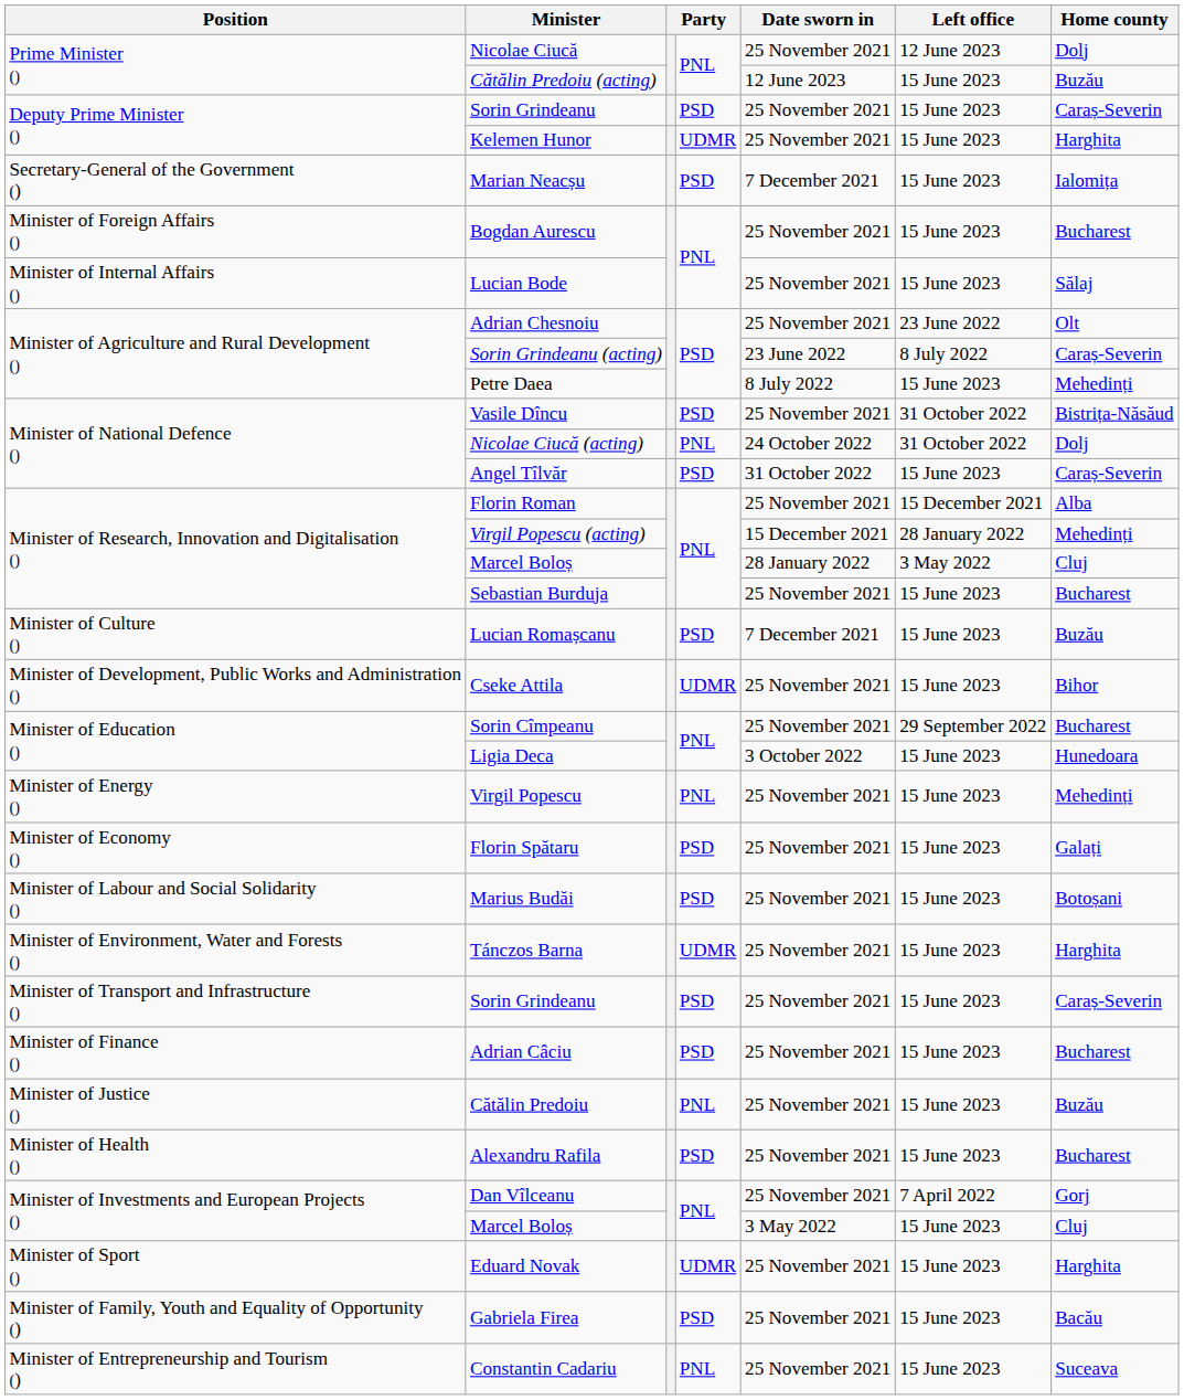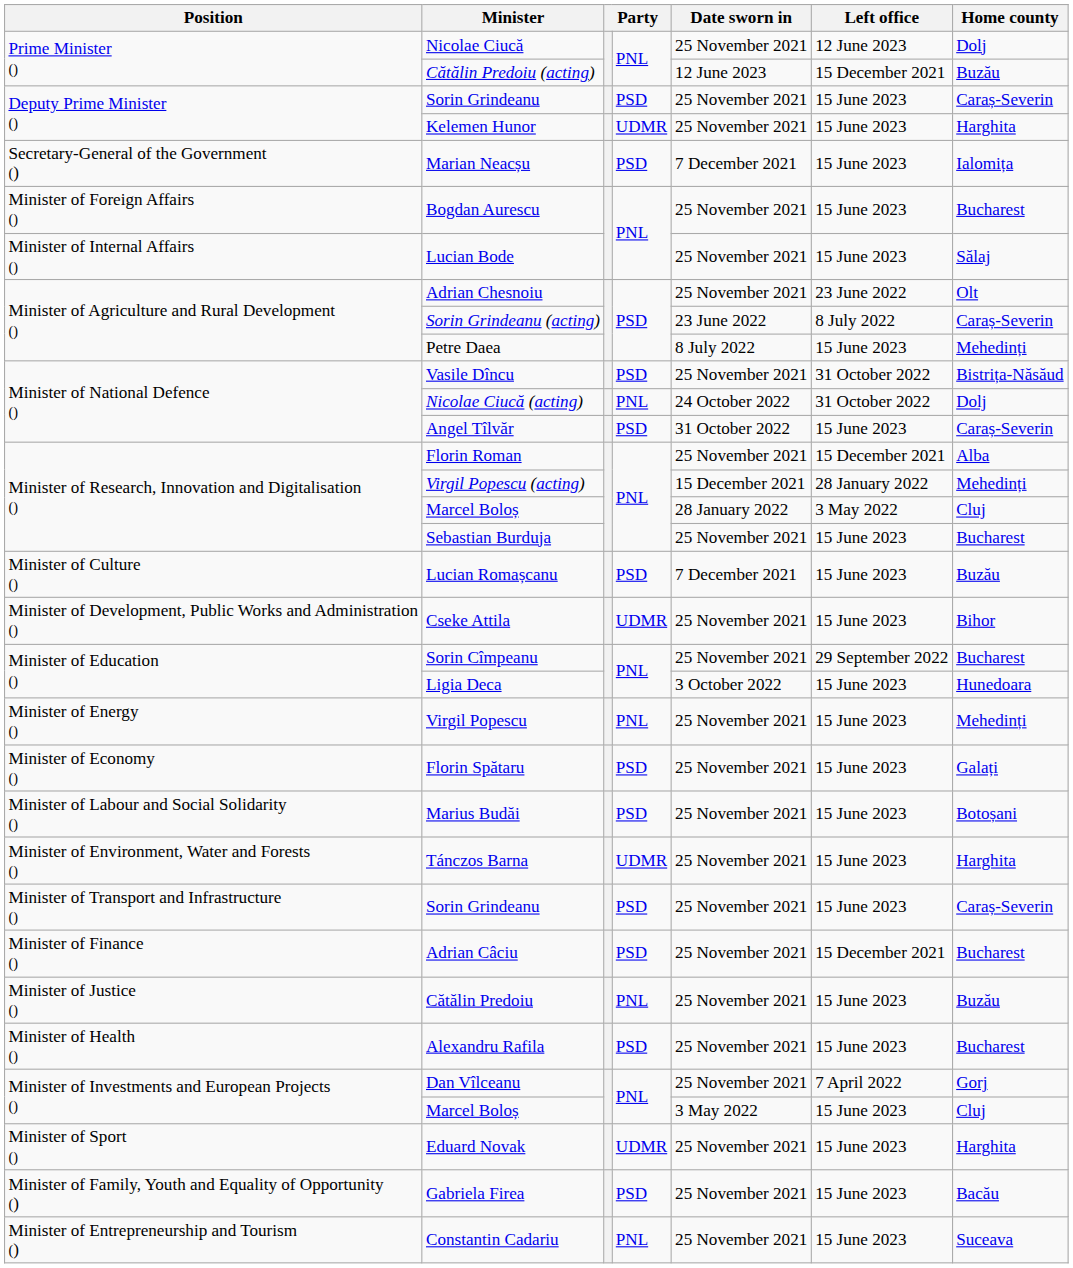Cătălin Predoiu (acting) | Left office: 15 June 2023 -> 15 December 2021
Adrian Câciu | Left office: 15 June 2023 -> 15 December 2021
